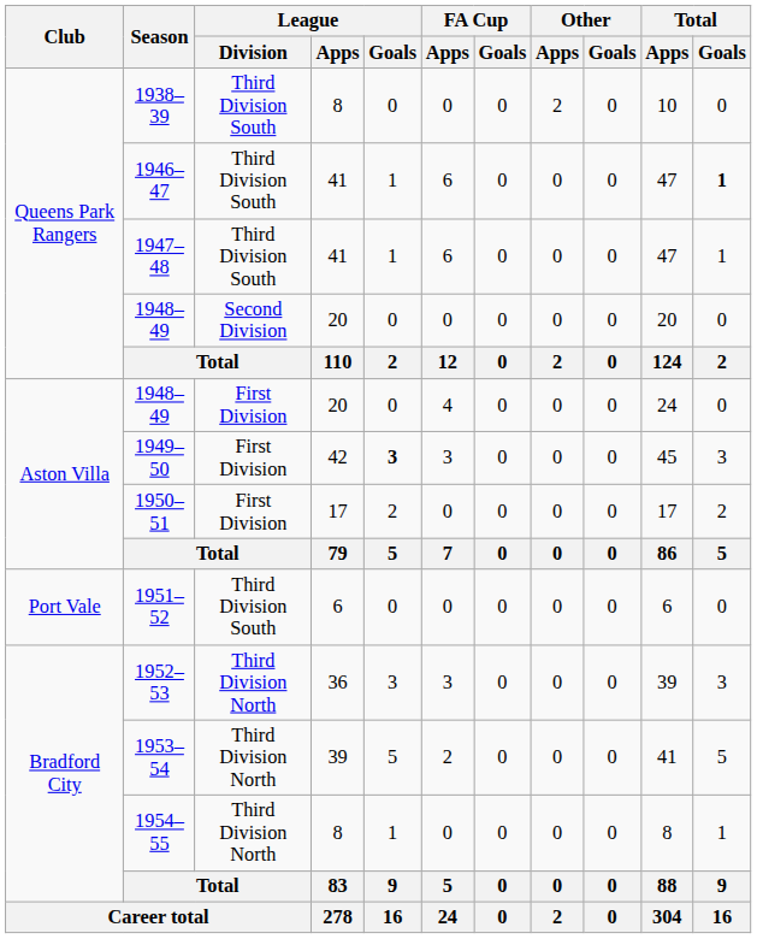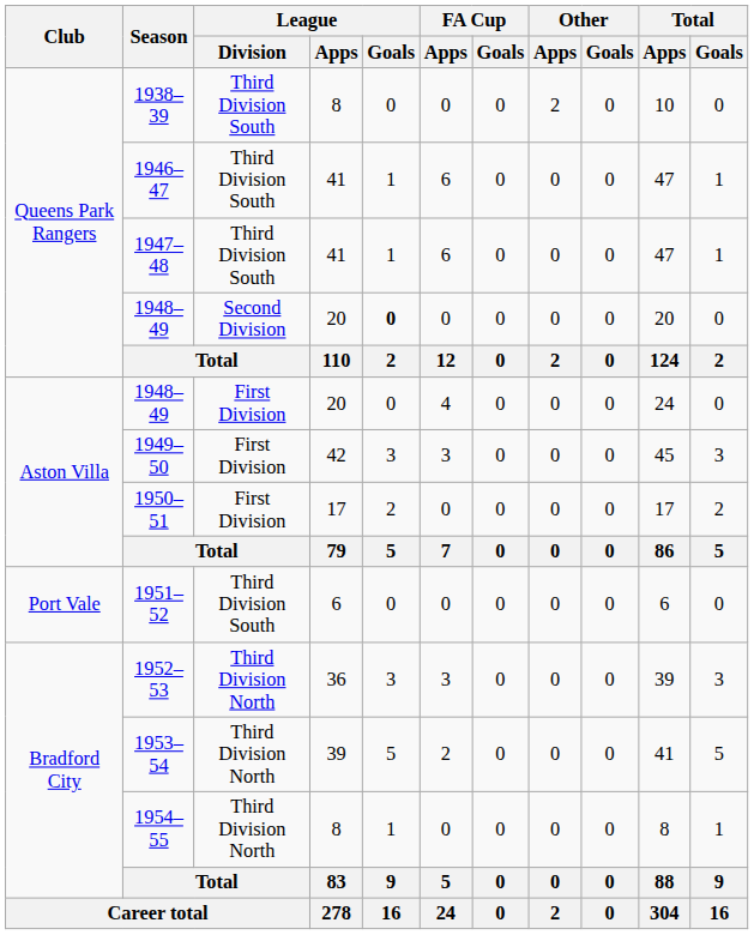1946–47 | Total / Goals: bold -> normal
Queens Park Rangers / 1948–49 | League / Goals: normal -> bold
1949–50 | League / Goals: bold -> normal
